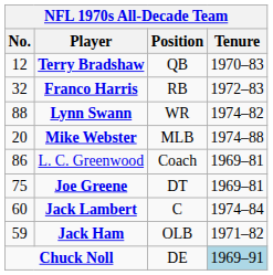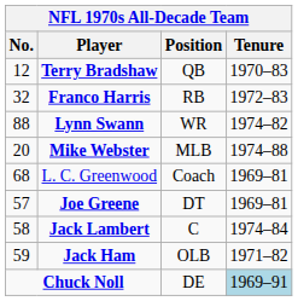L. C. Greenwood | No.: 86 -> 68
Joe Greene | No.: 75 -> 57
Jack Lambert | No.: 60 -> 58
